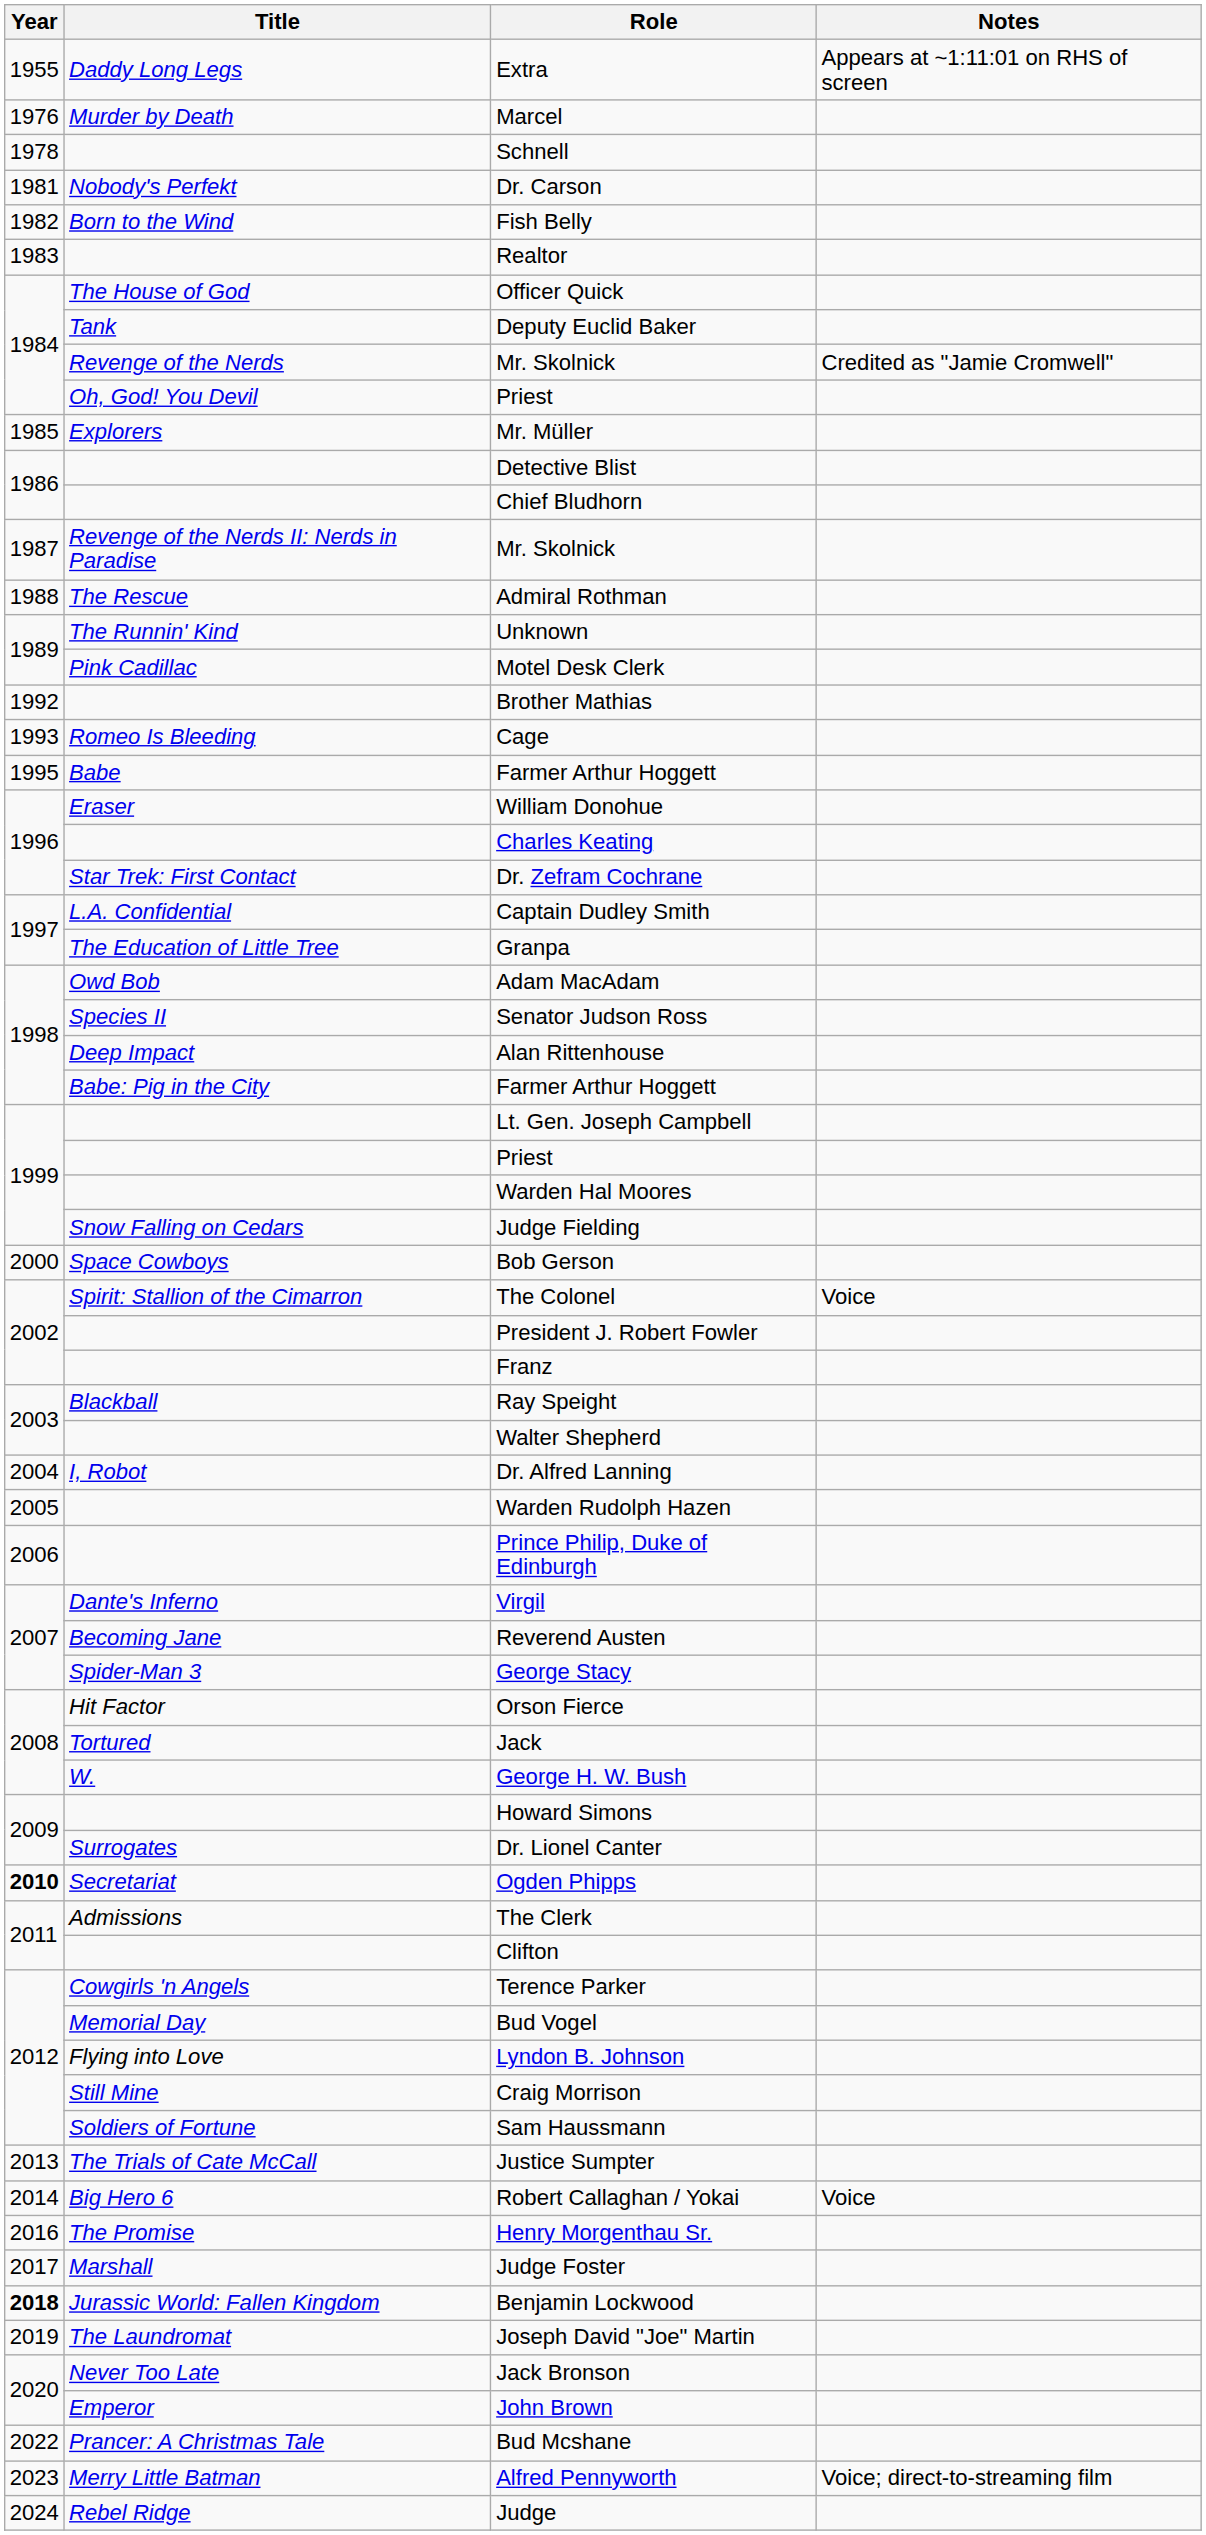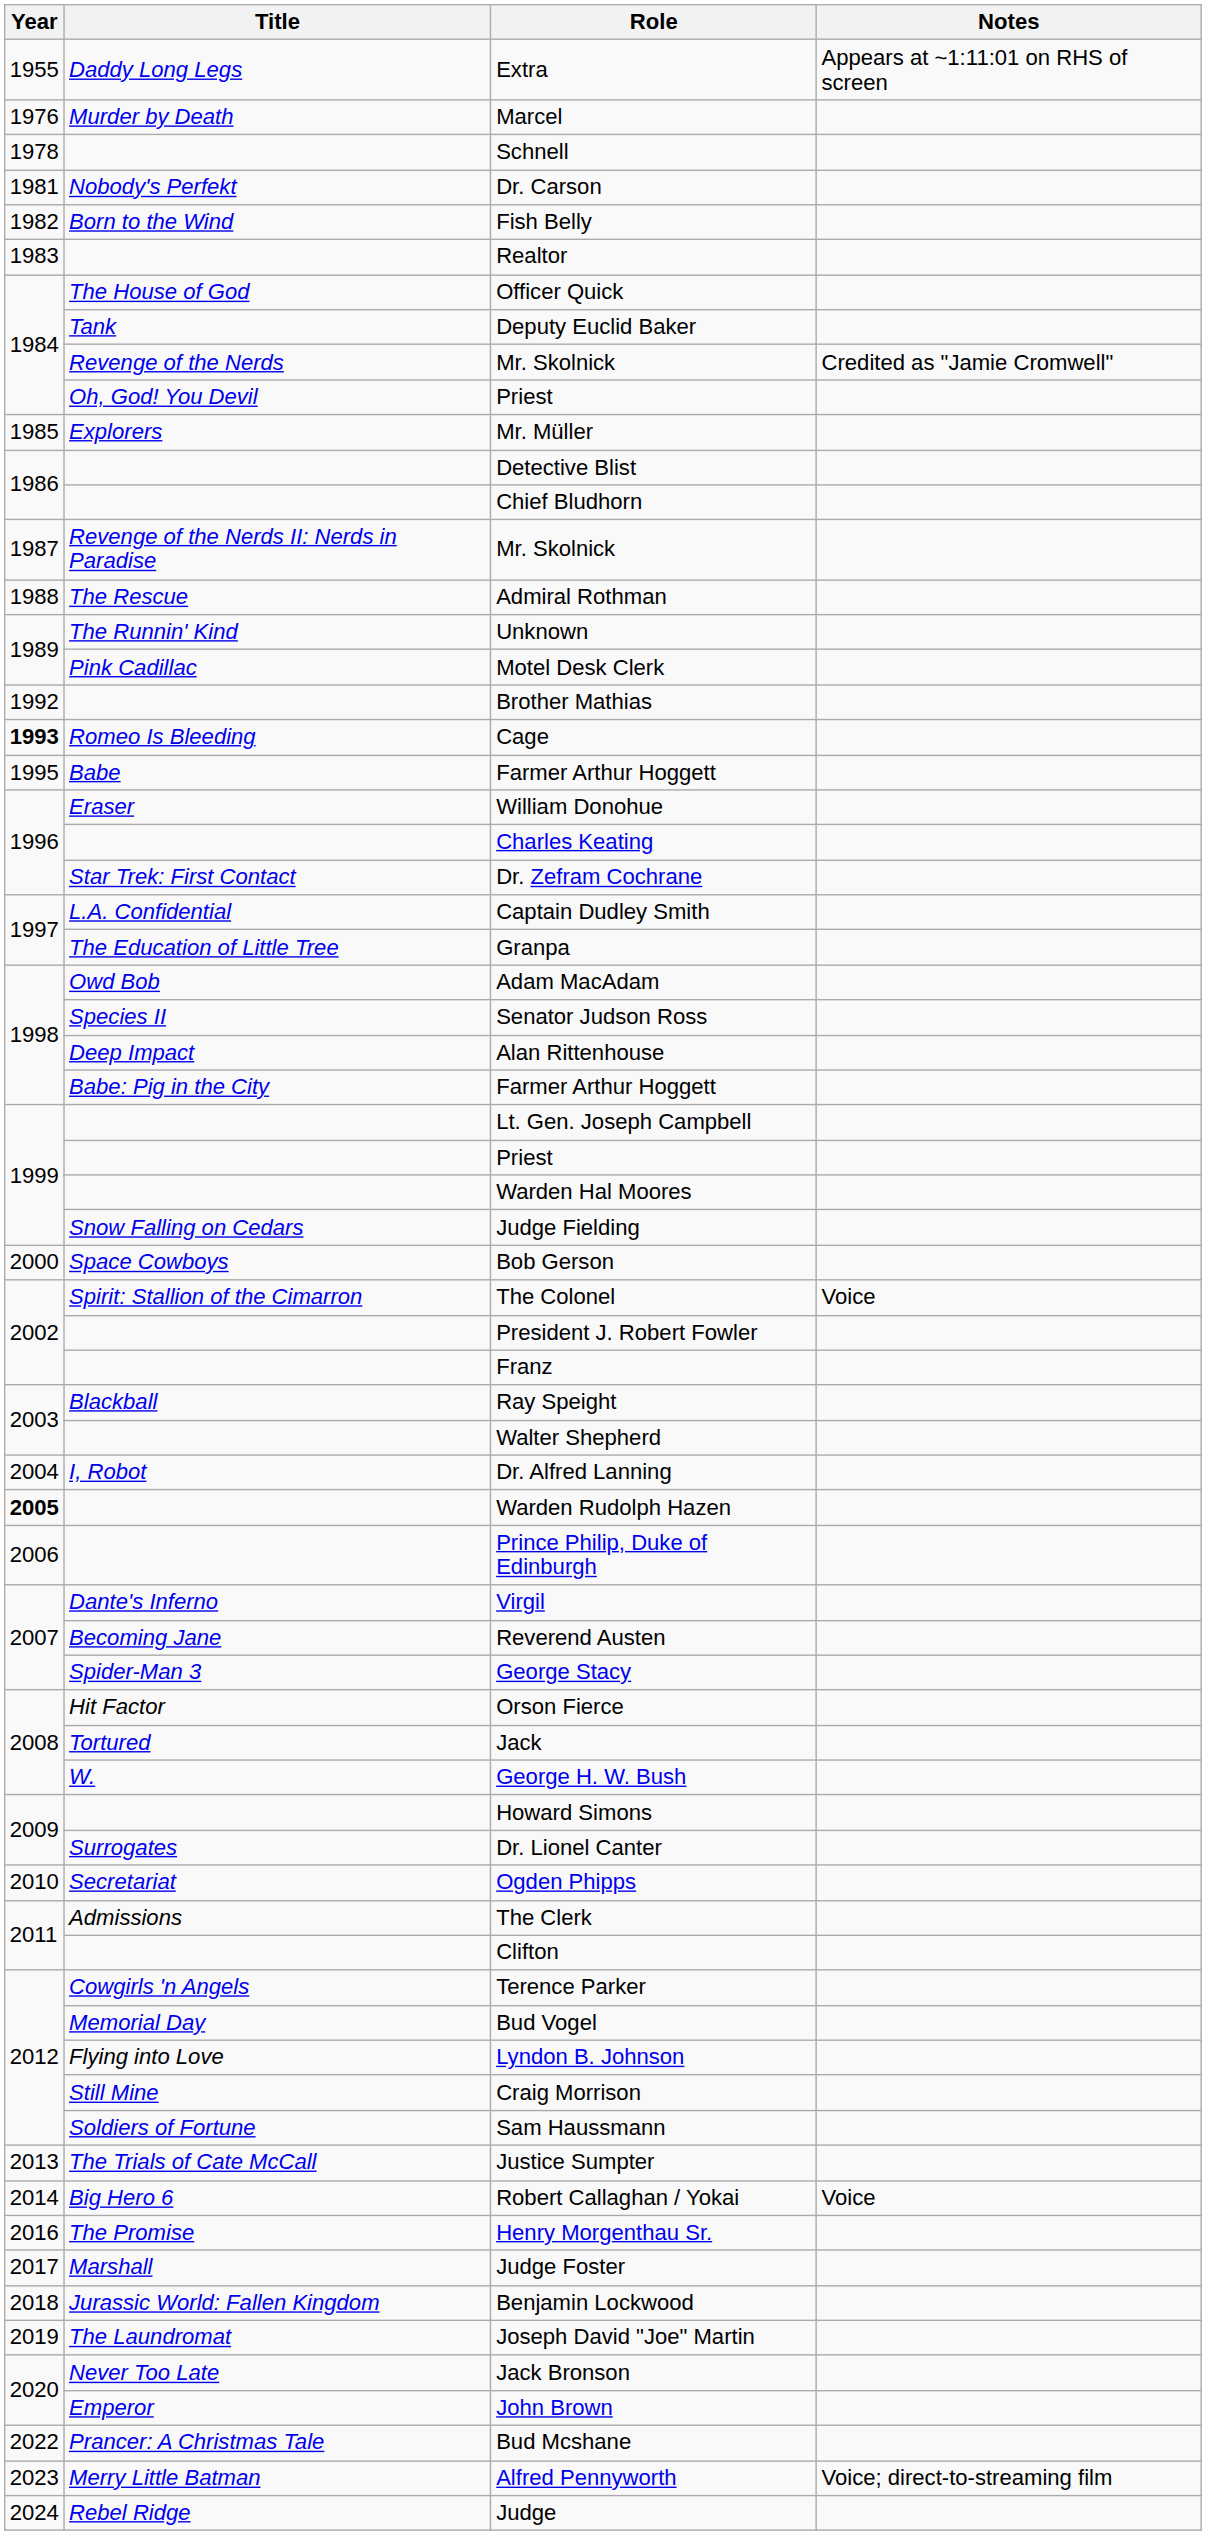Cage | Year: normal -> bold
Warden Rudolph Hazen | Year: normal -> bold
Ogden Phipps | Year: bold -> normal
Benjamin Lockwood | Year: bold -> normal
